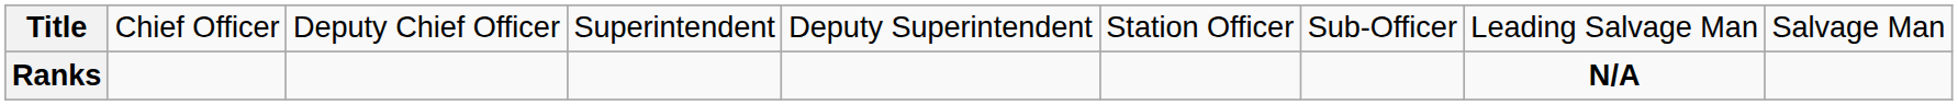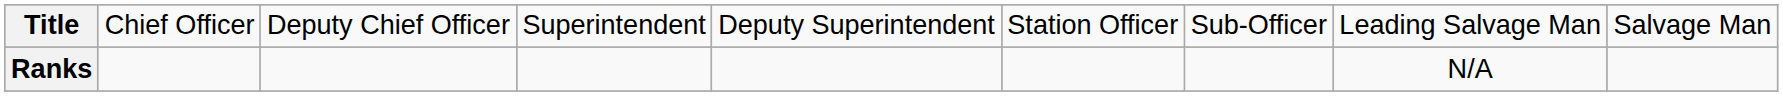Ranks | column 8: bold -> normal
